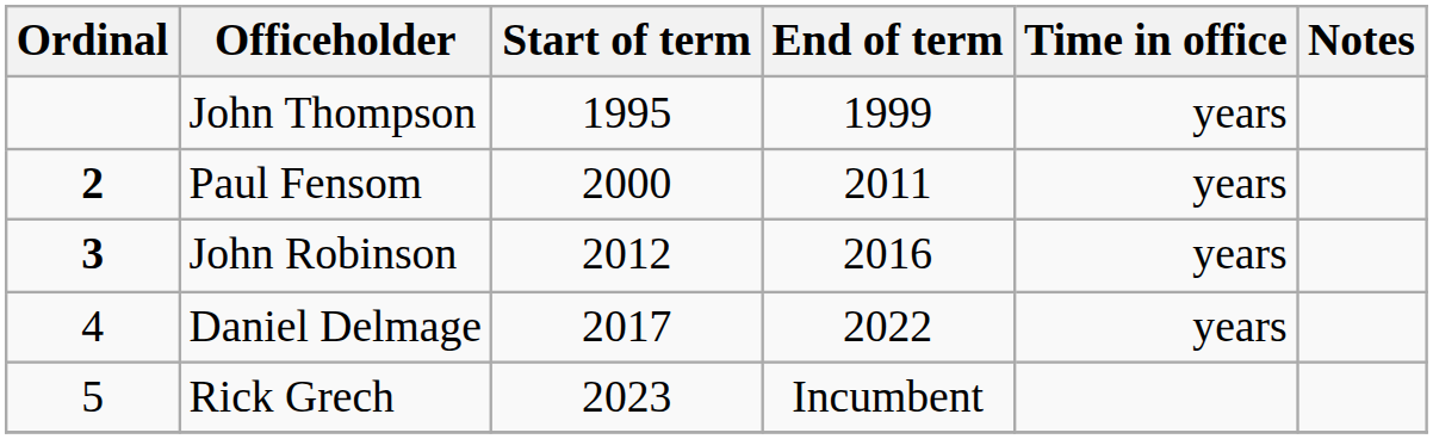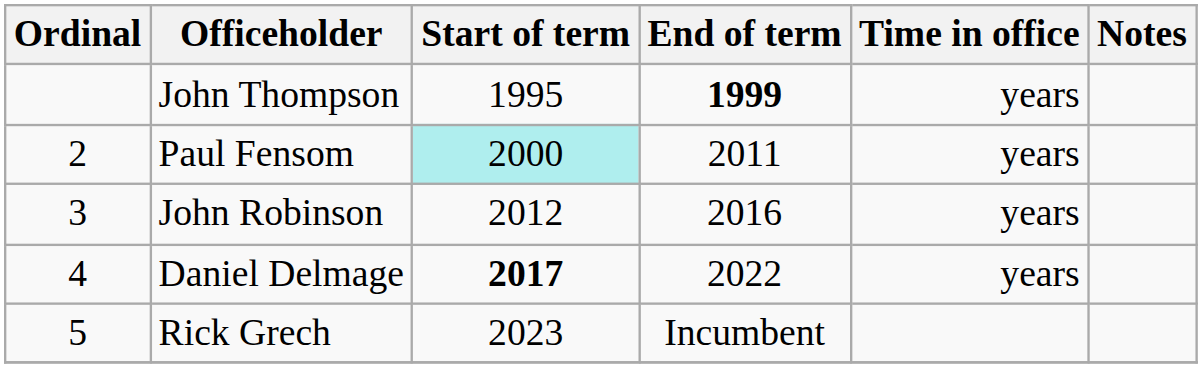John Thompson | End of term: normal -> bold
Paul Fensom | Ordinal: bold -> normal
Paul Fensom | Start of term: no background -> paleturquoise background
John Robinson | Ordinal: bold -> normal
Daniel Delmage | Start of term: normal -> bold
